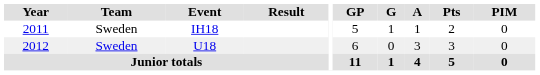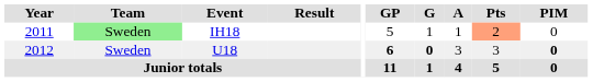IH18 | Team: no background -> lightgreen background
IH18 | Pts: no background -> lightsalmon background
U18 | GP: normal -> bold
U18 | G: normal -> bold
U18 | PIM: normal -> bold
